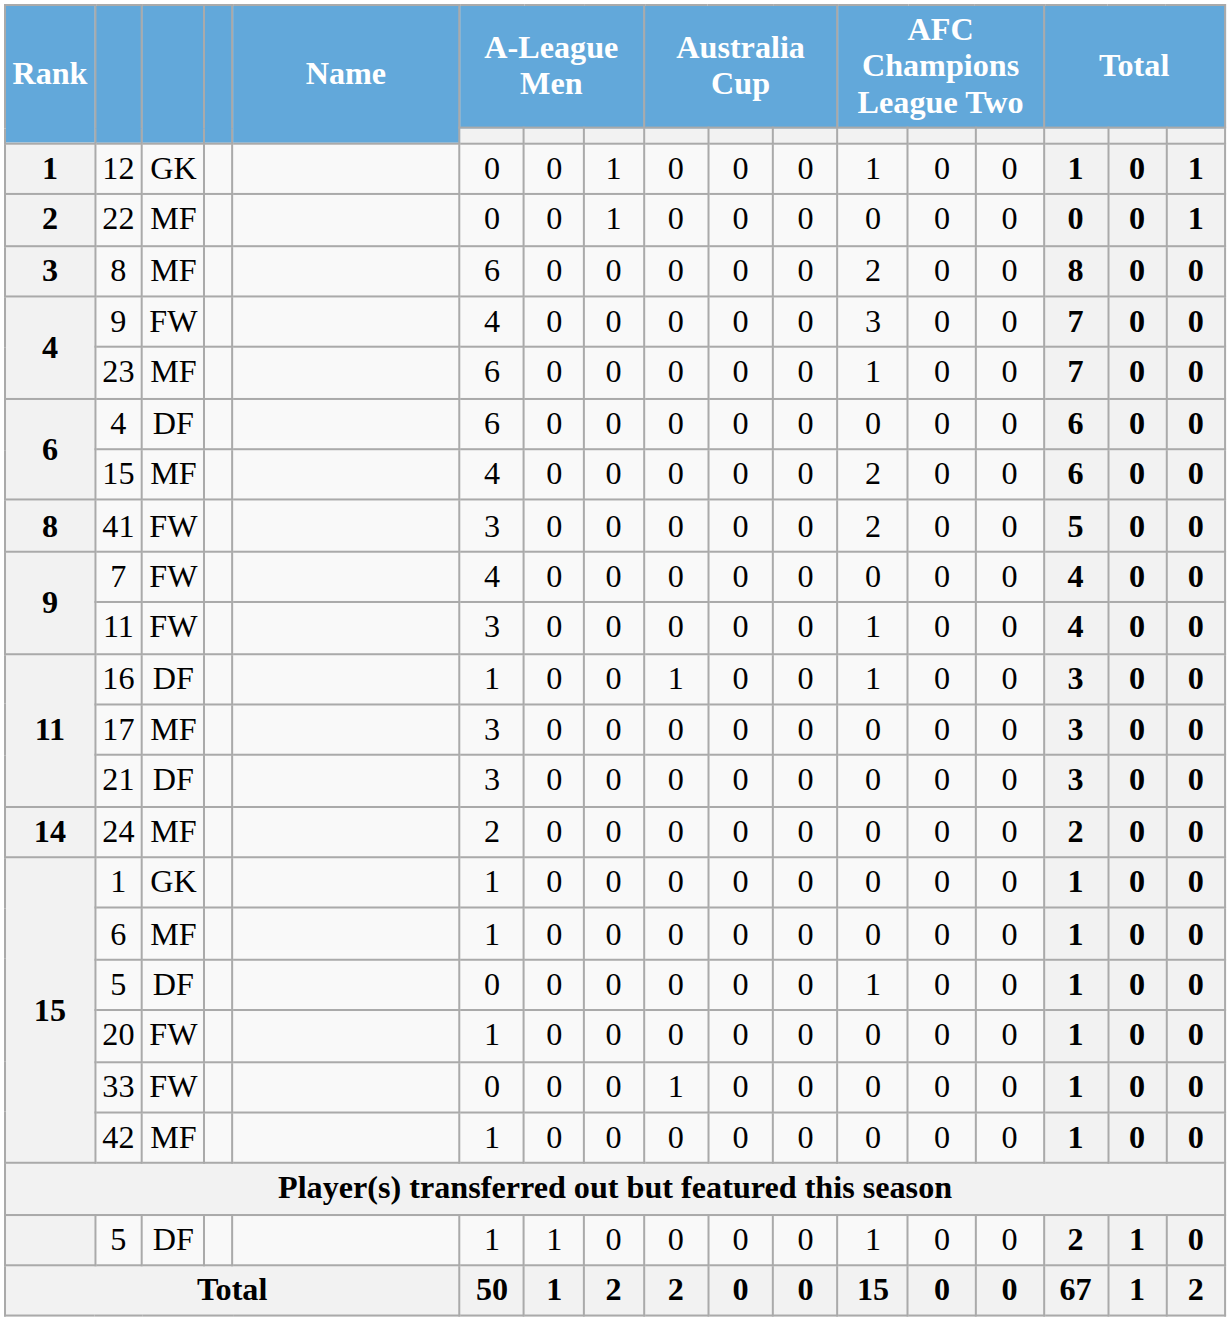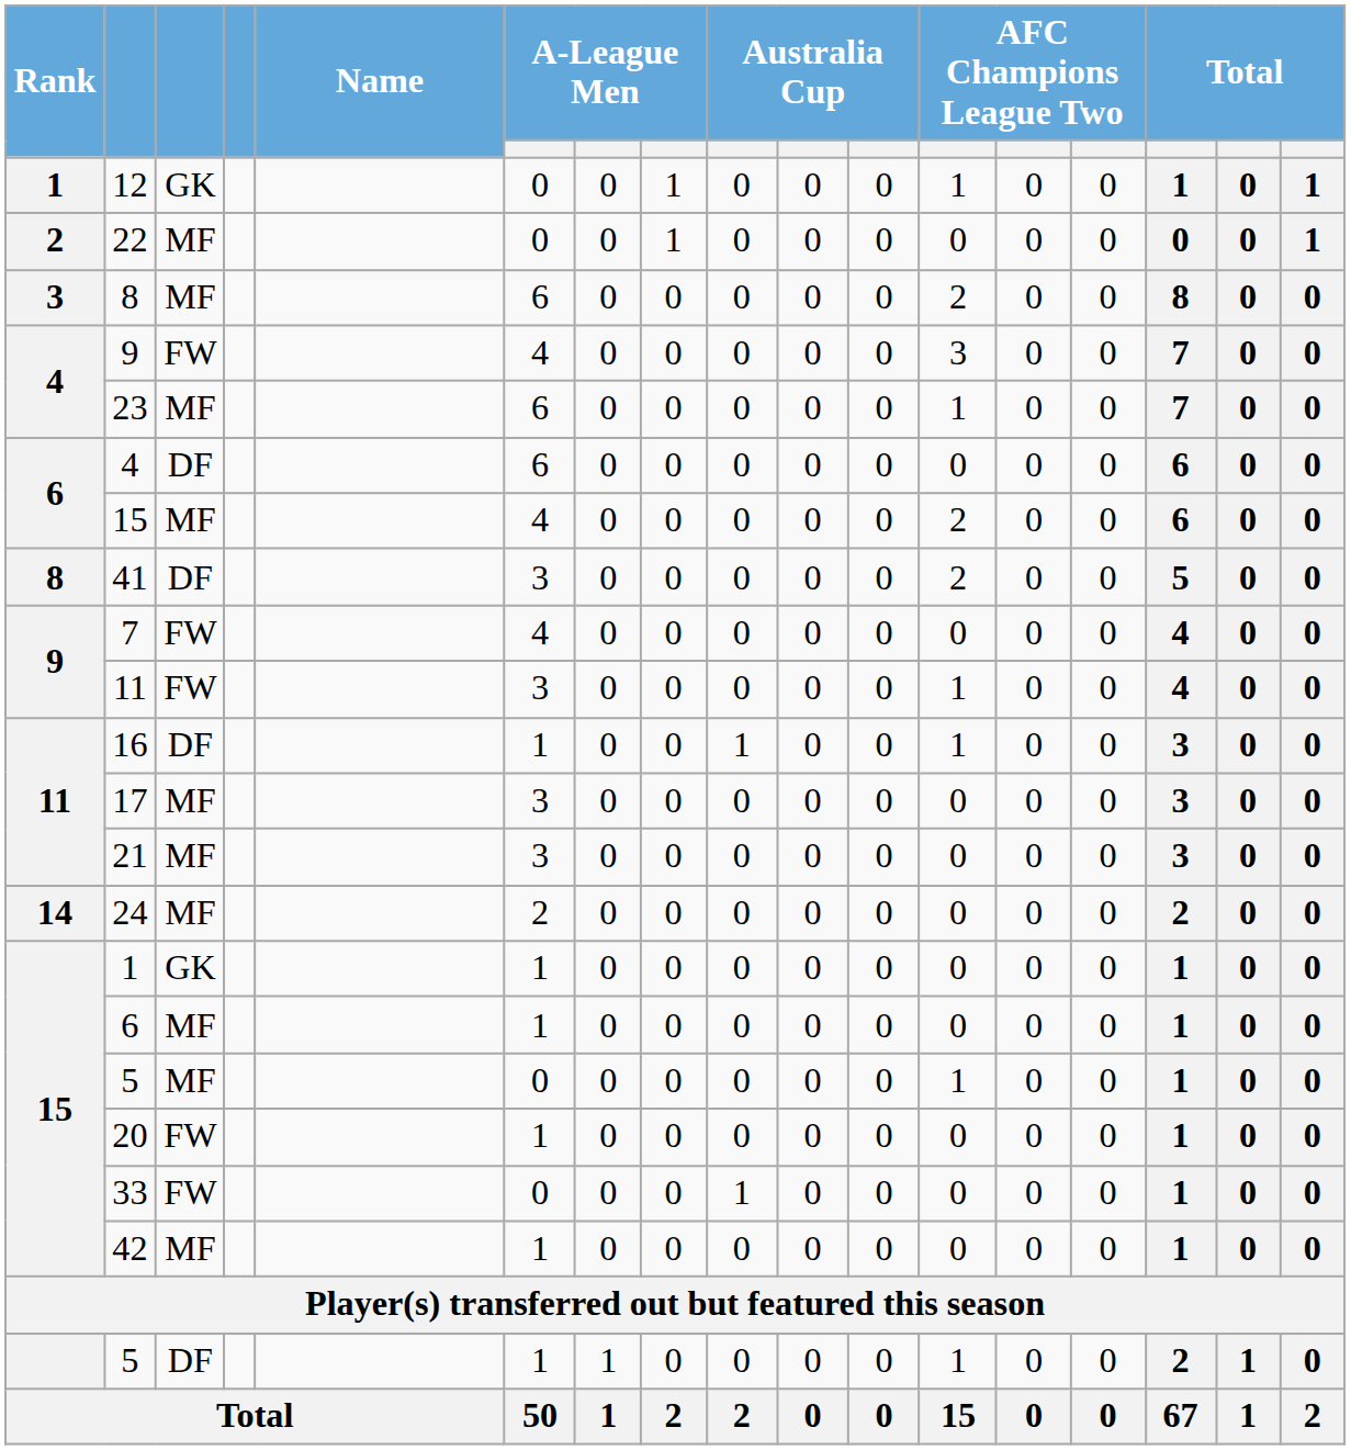41 | column 3: FW -> DF
21 | column 3: DF -> MF
15 / 5 | column 3: DF -> MF
